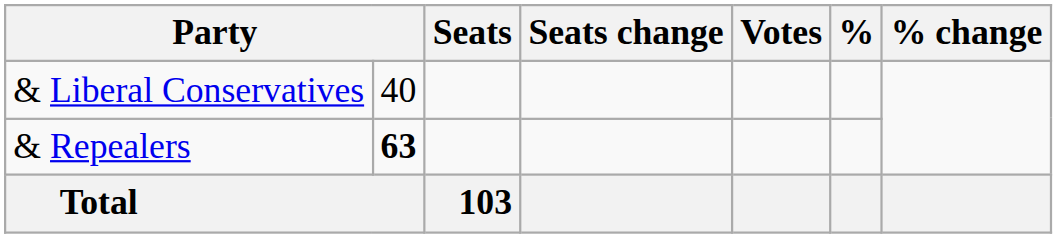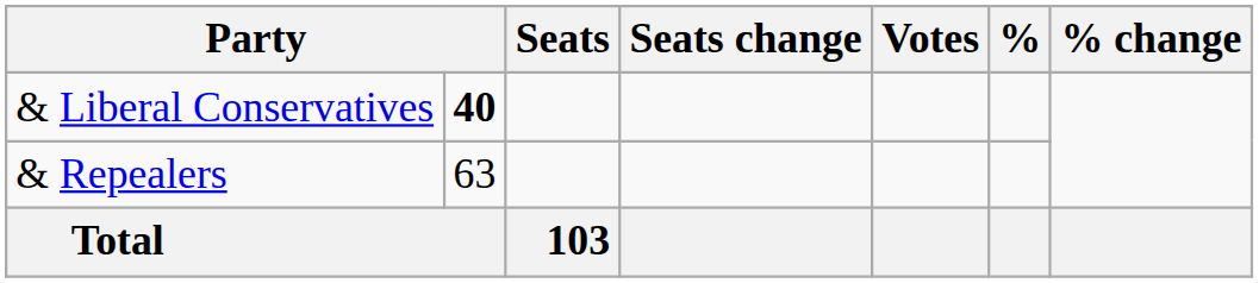& Liberal Conservatives | column 2: normal -> bold
& Repealers | column 2: bold -> normal
